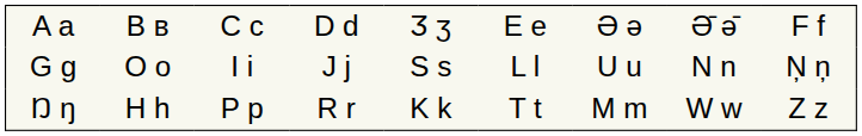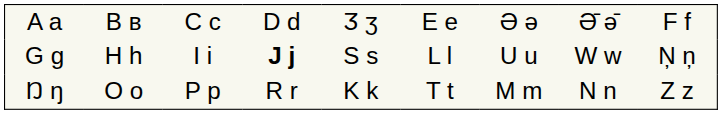G g | column 2: O o -> H h
G g | column 4: normal -> bold
G g | column 8: N n -> W w
Ŋ ŋ | column 2: H h -> O o
Ŋ ŋ | column 8: W w -> N n
